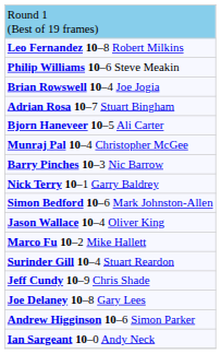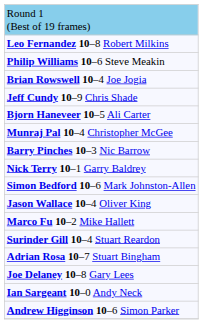row 5 | column 1: Adrian Rosa 10–7 Stuart Bingham -> Jeff Cundy 10–9 Chris Shade
row 14 | column 1: Jeff Cundy 10–9 Chris Shade -> Adrian Rosa 10–7 Stuart Bingham
row 16 | column 1: Andrew Higginson 10–6 Simon Parker -> Ian Sargeant 10–0 Andy Neck
row 17 | column 1: Ian Sargeant 10–0 Andy Neck -> Andrew Higginson 10–6 Simon Parker
